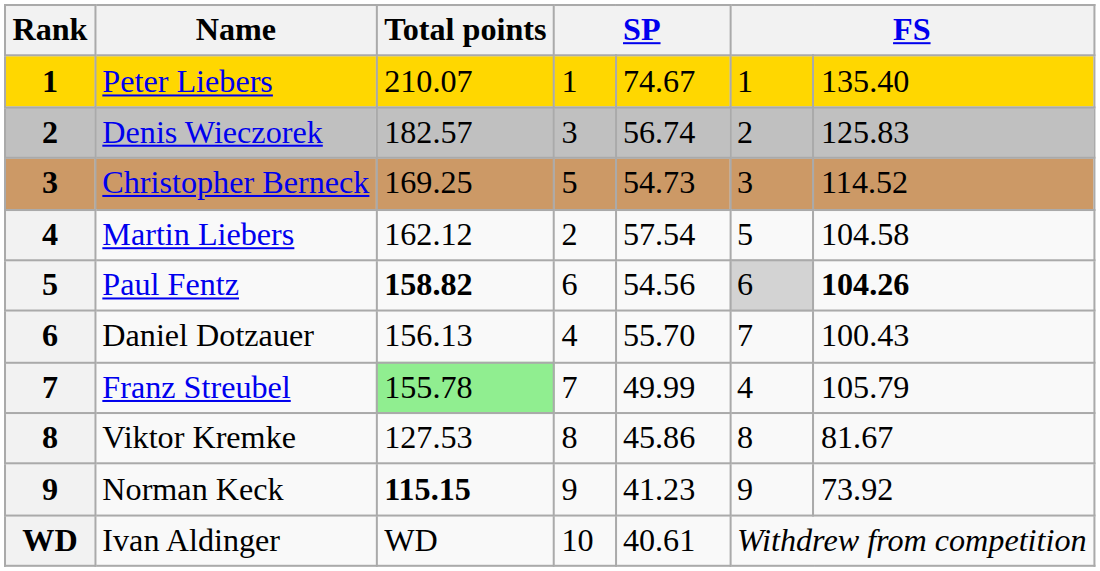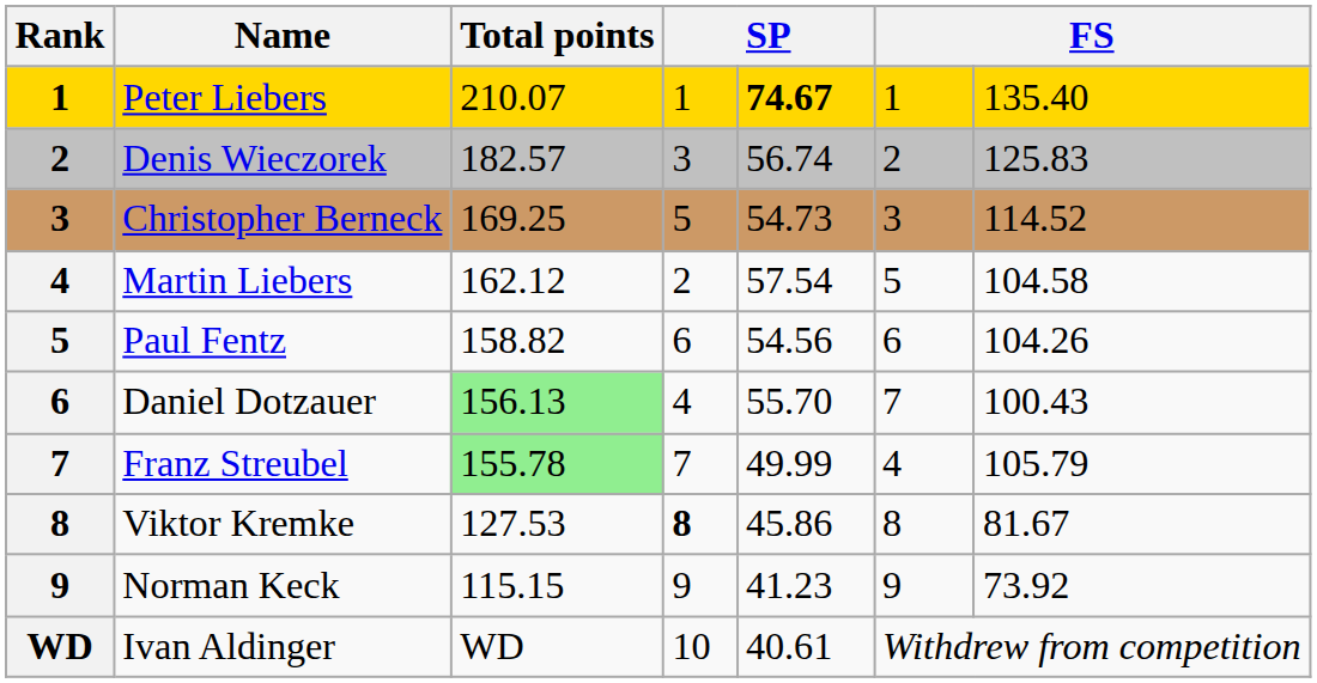Peter Liebers | column 5: normal -> bold
Paul Fentz | Total points: bold -> normal
Paul Fentz | column 6: lightgrey background -> no background
Paul Fentz | column 7: bold -> normal
Daniel Dotzauer | Total points: no background -> lightgreen background
Viktor Kremke | column 4: normal -> bold
Norman Keck | Total points: bold -> normal
